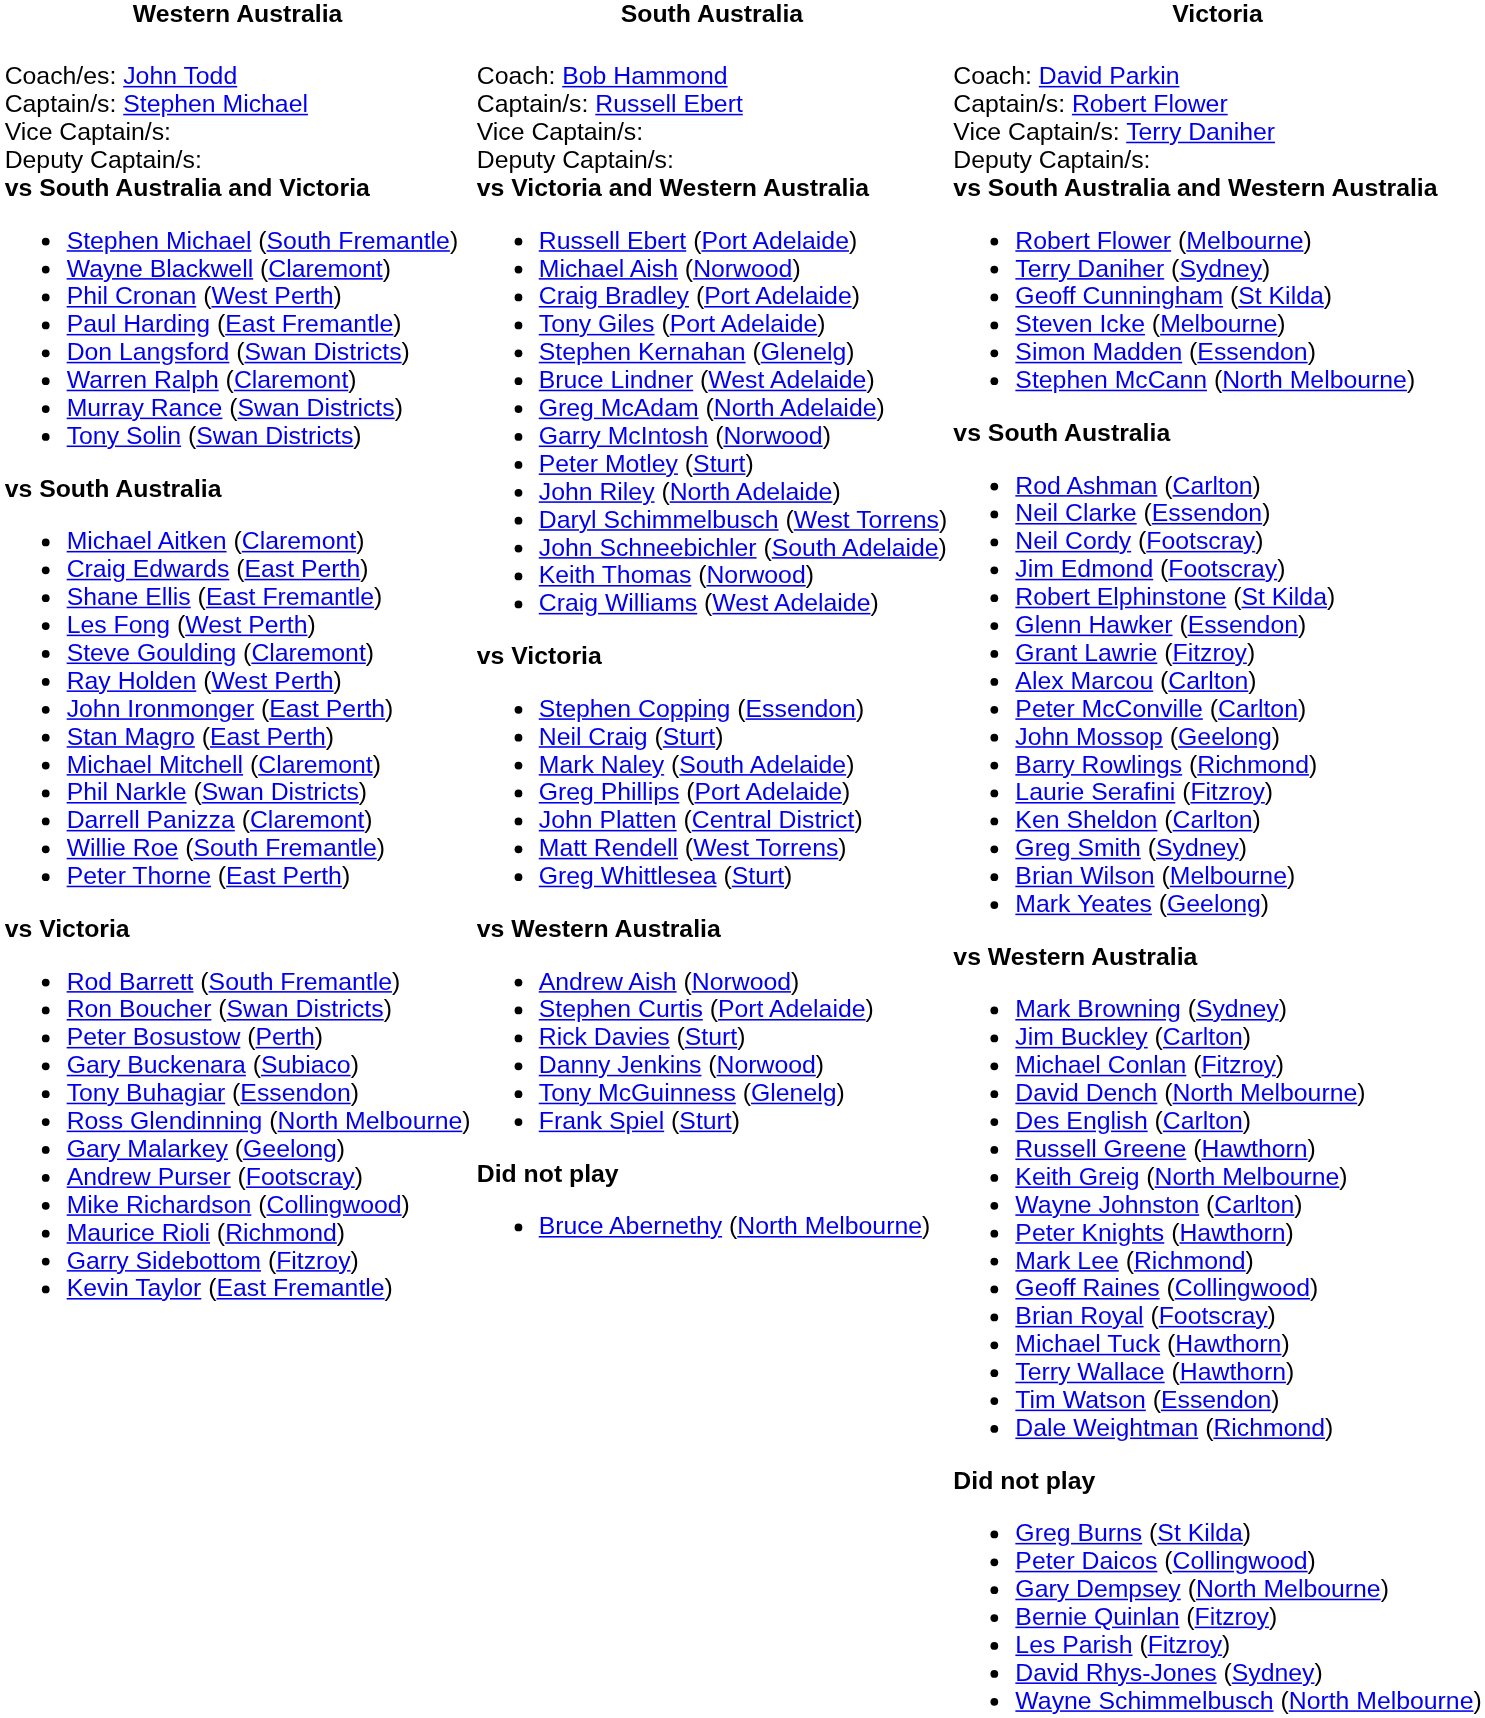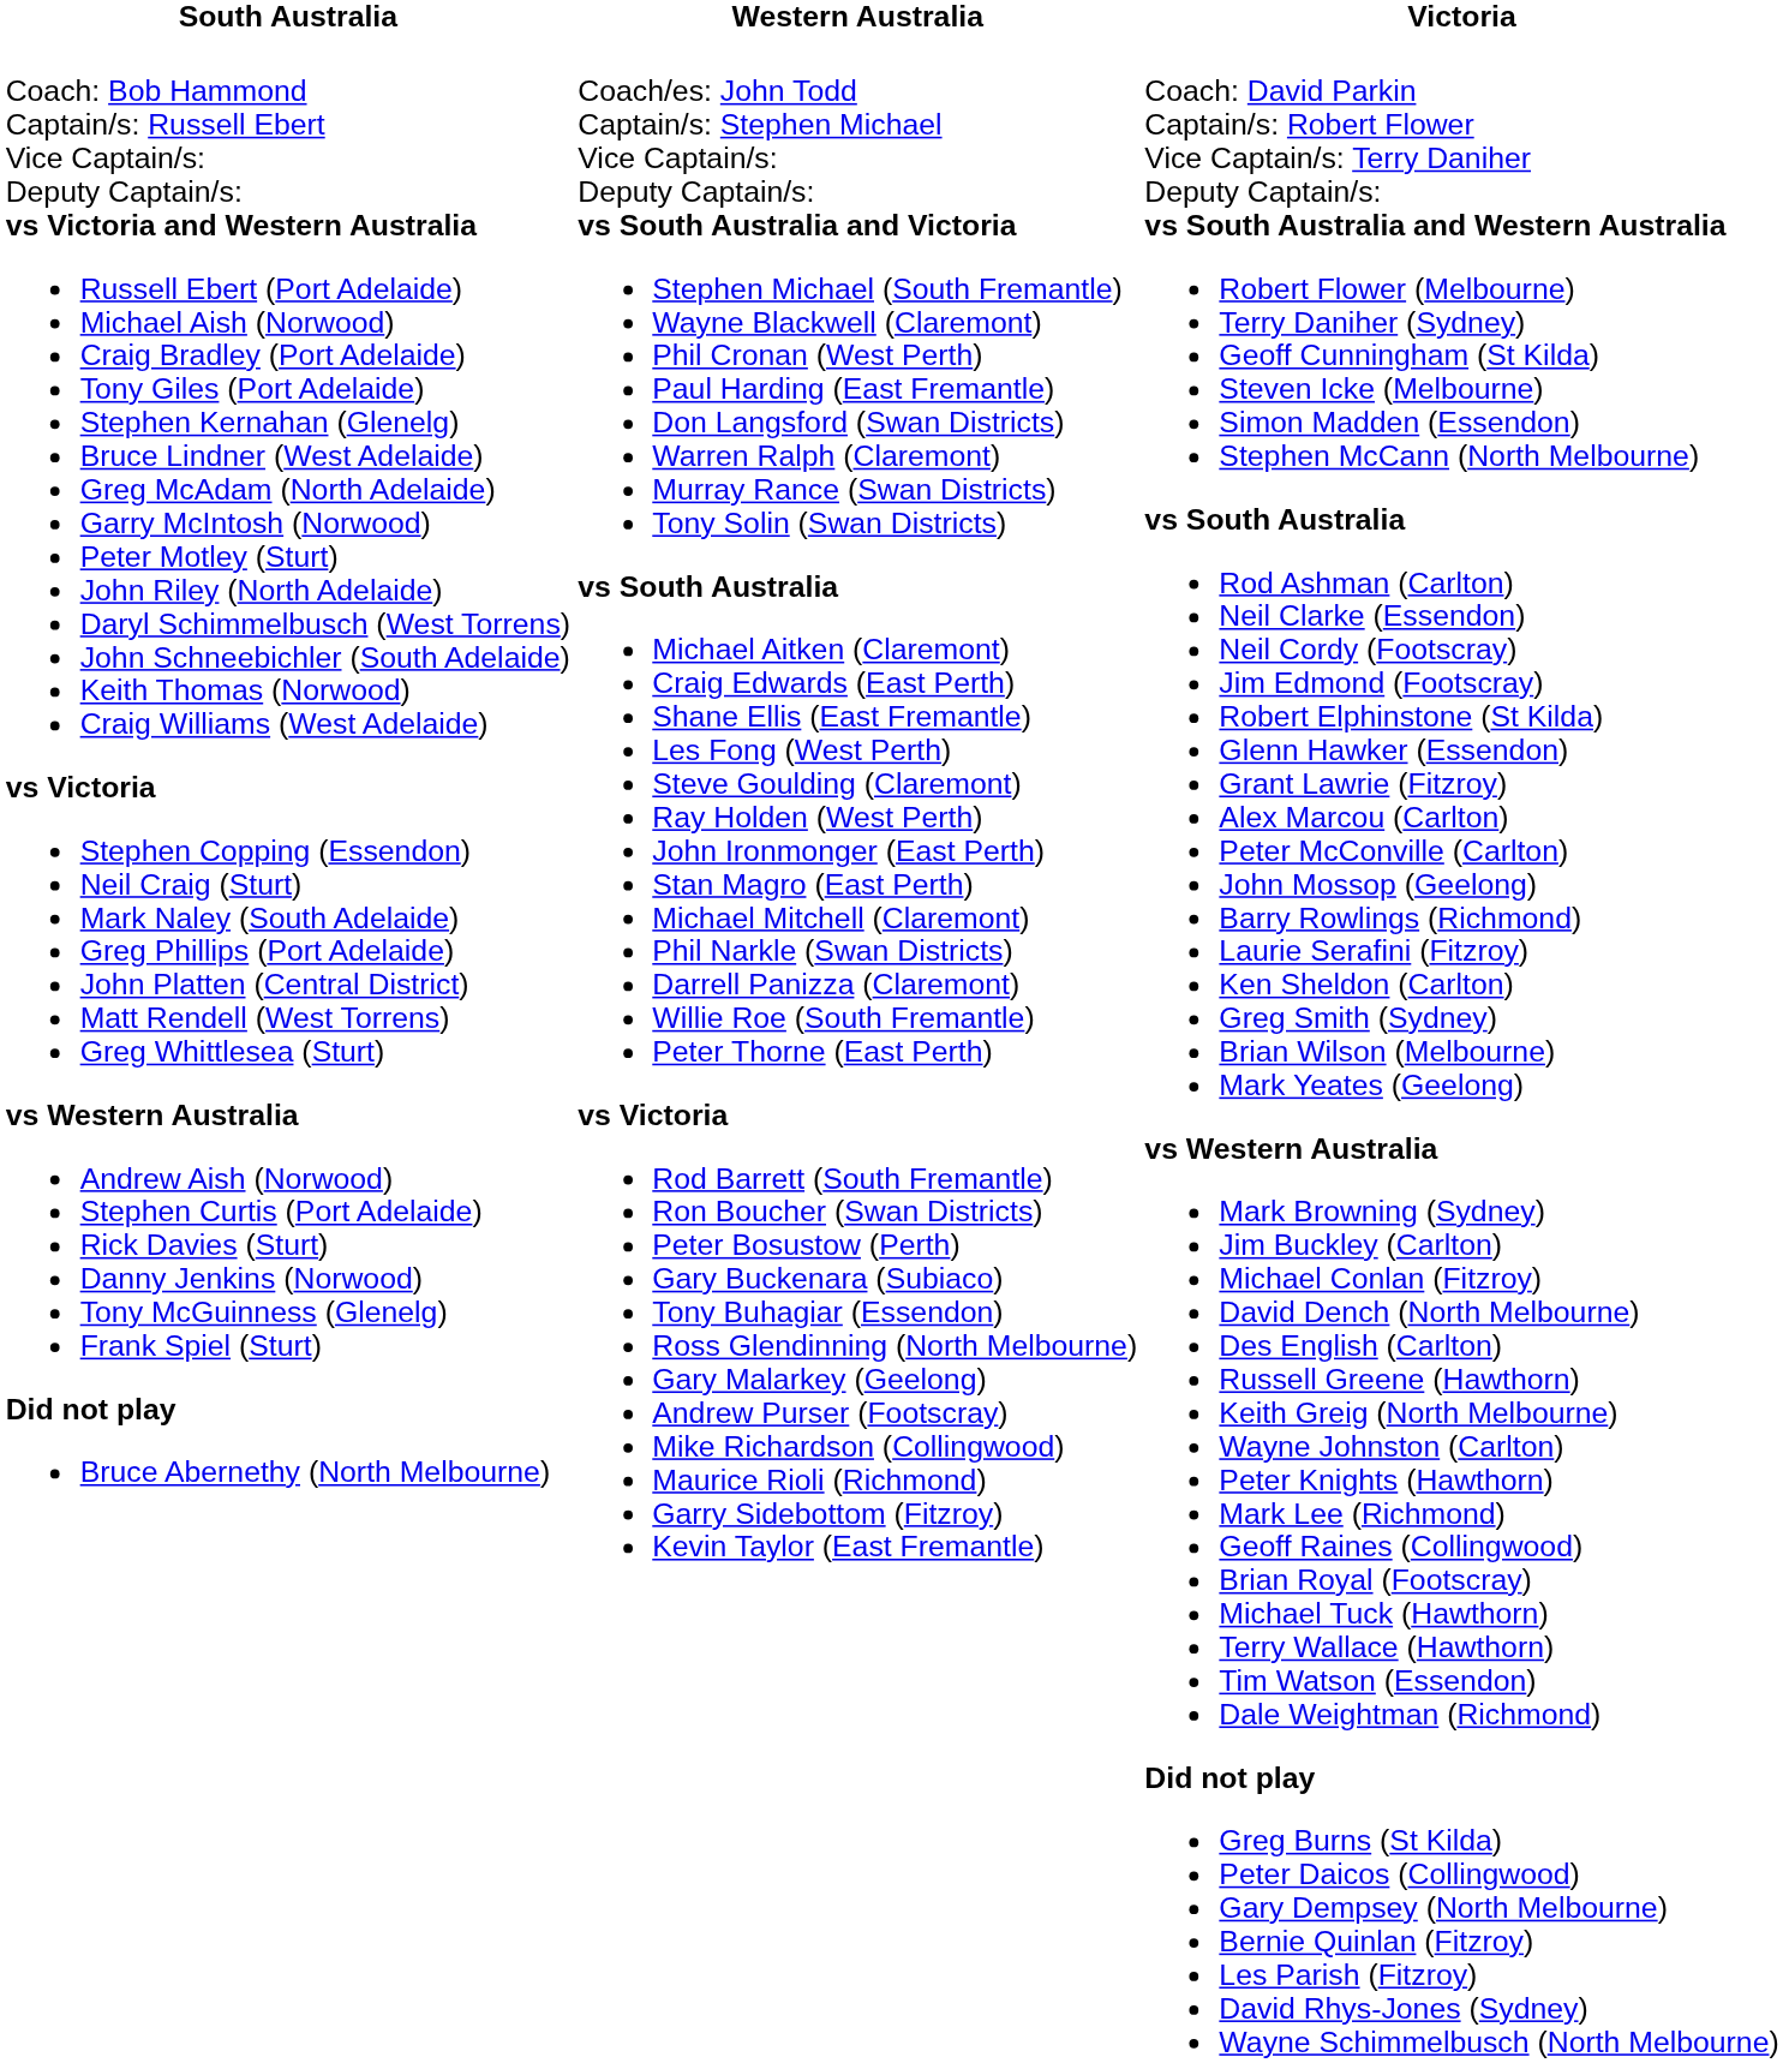columns swapped: Western Australia <-> South Australia
